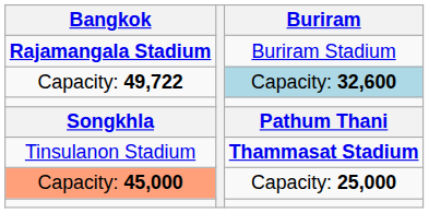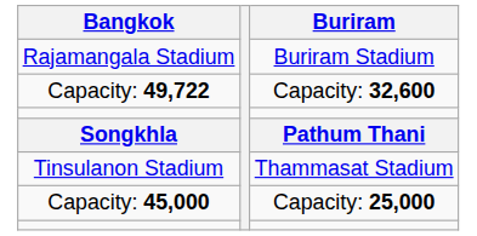Rajamangala Stadium | Bangkok: bold -> normal
Capacity: 49,722 | Buriram: lightblue background -> no background
Tinsulanon Stadium | Buriram: bold -> normal
Capacity: 45,000 | Bangkok: lightsalmon background -> no background
